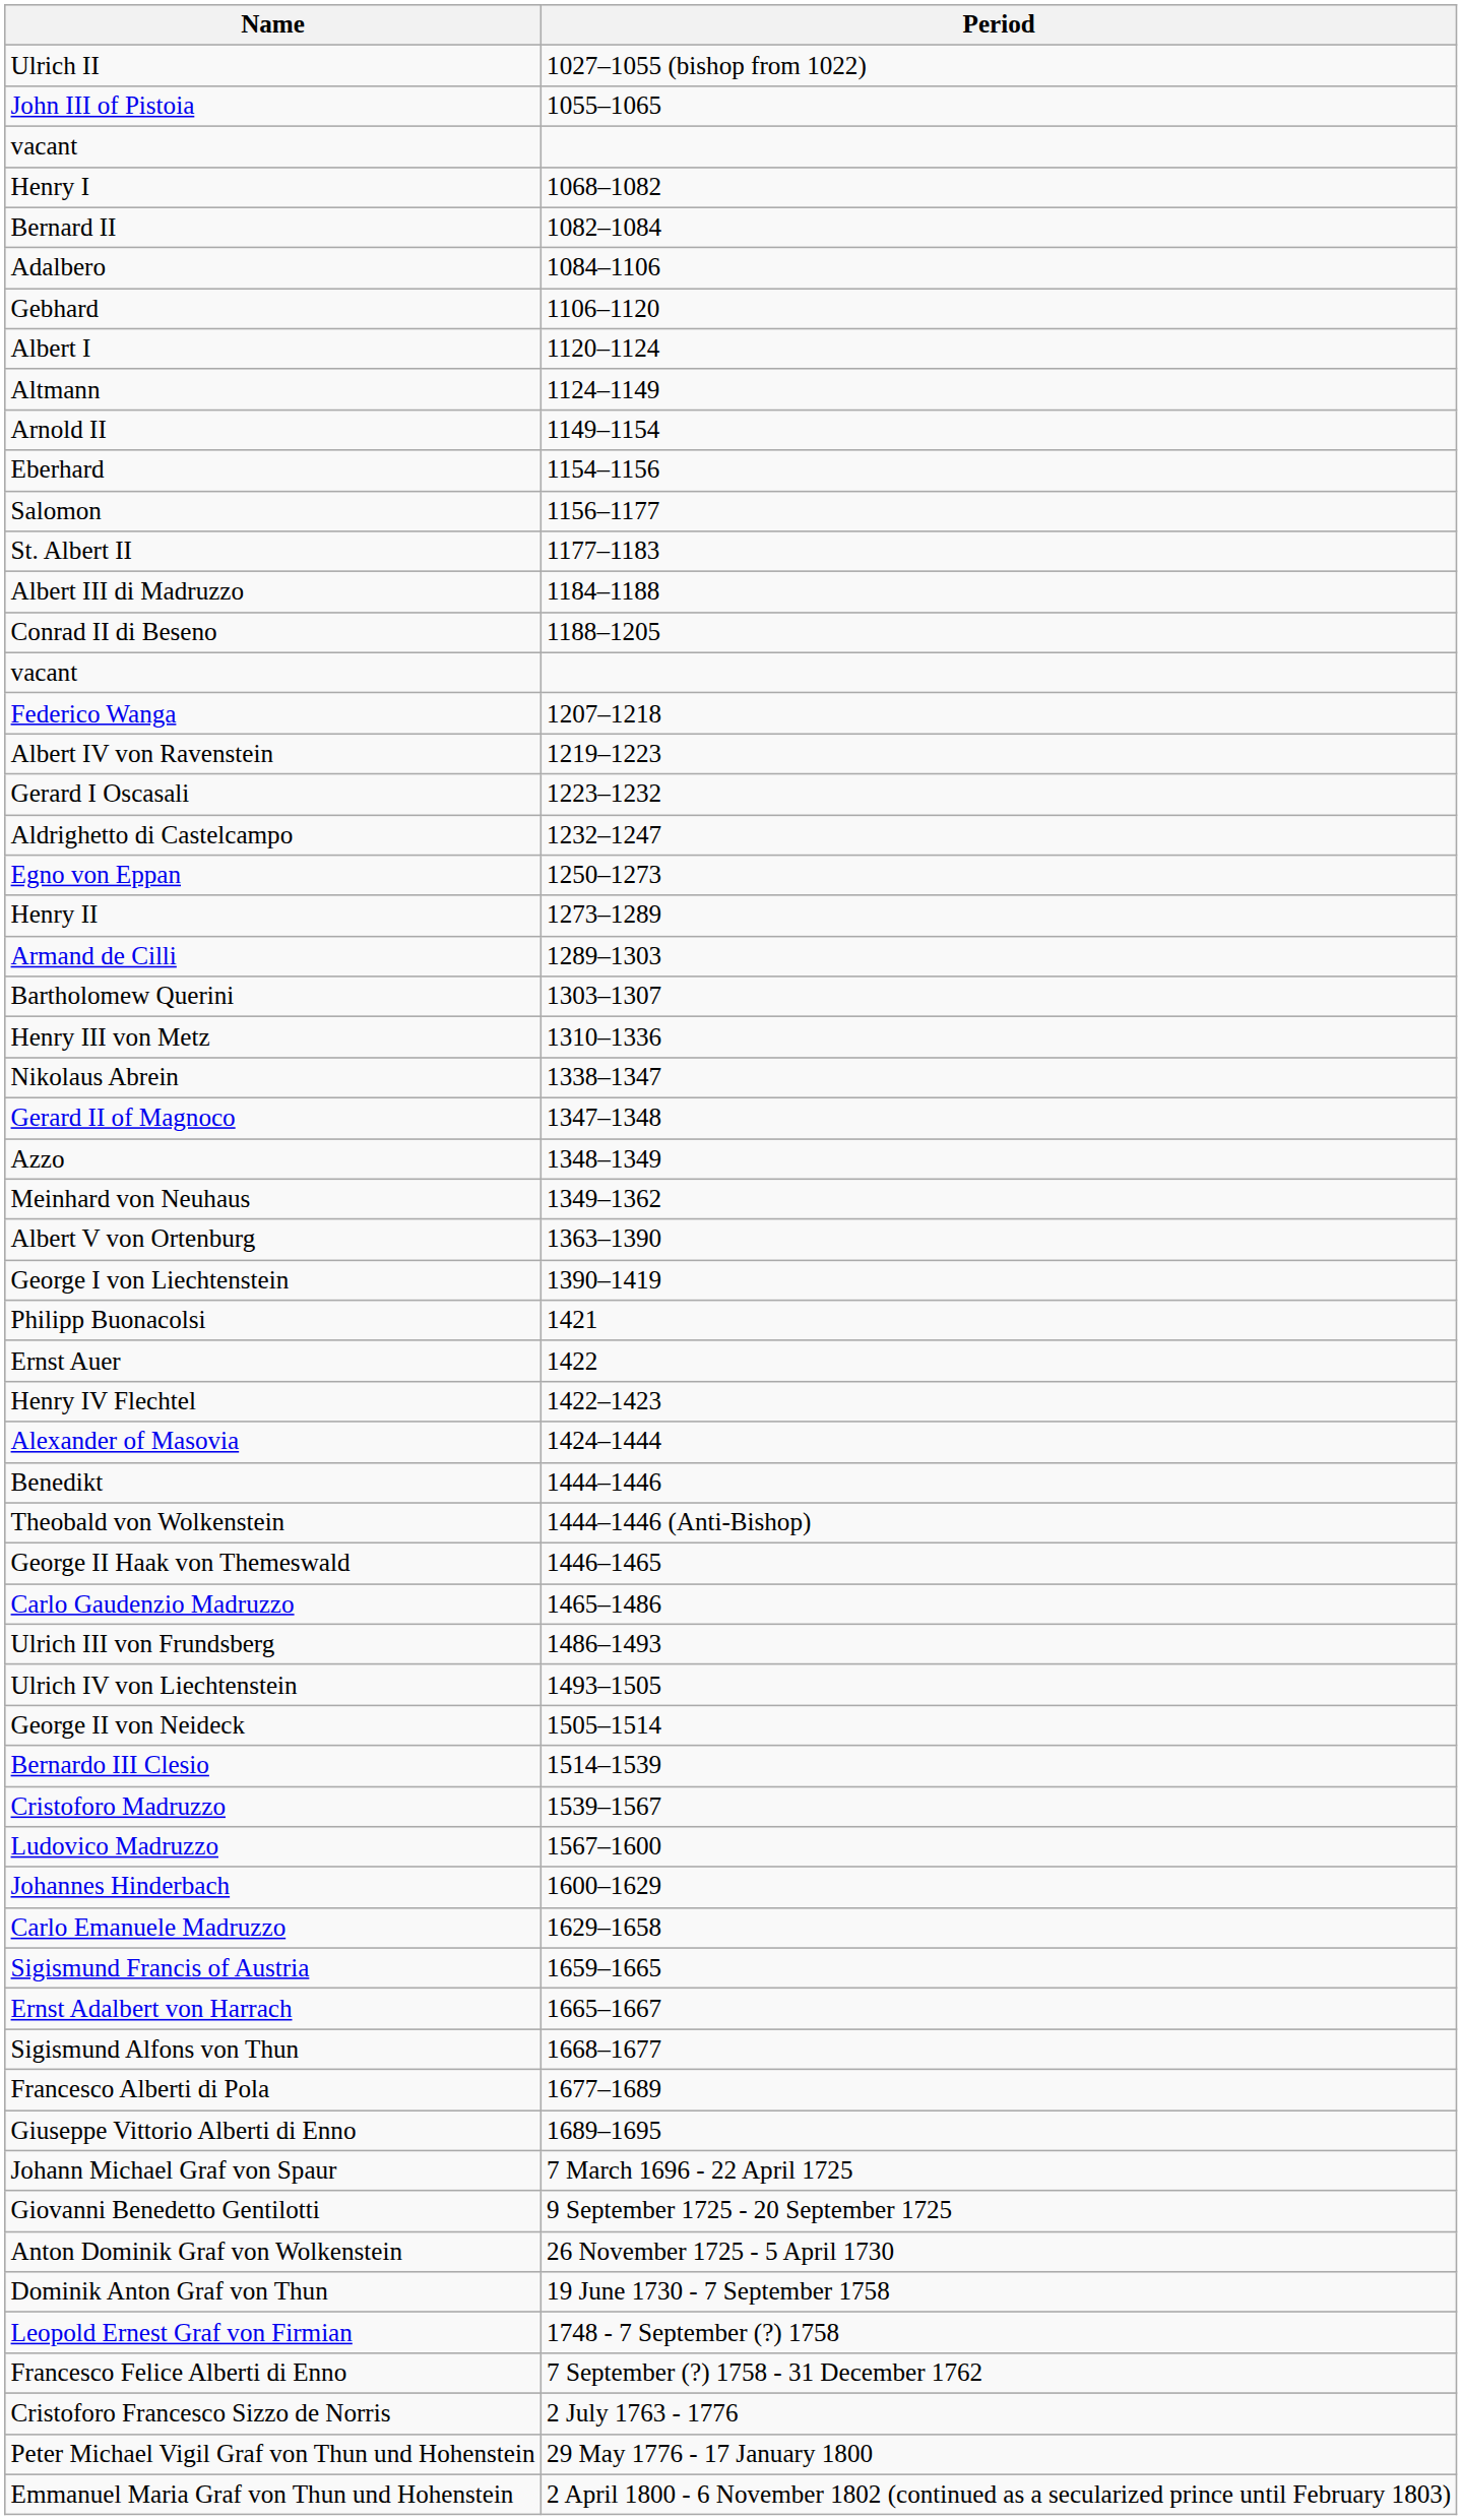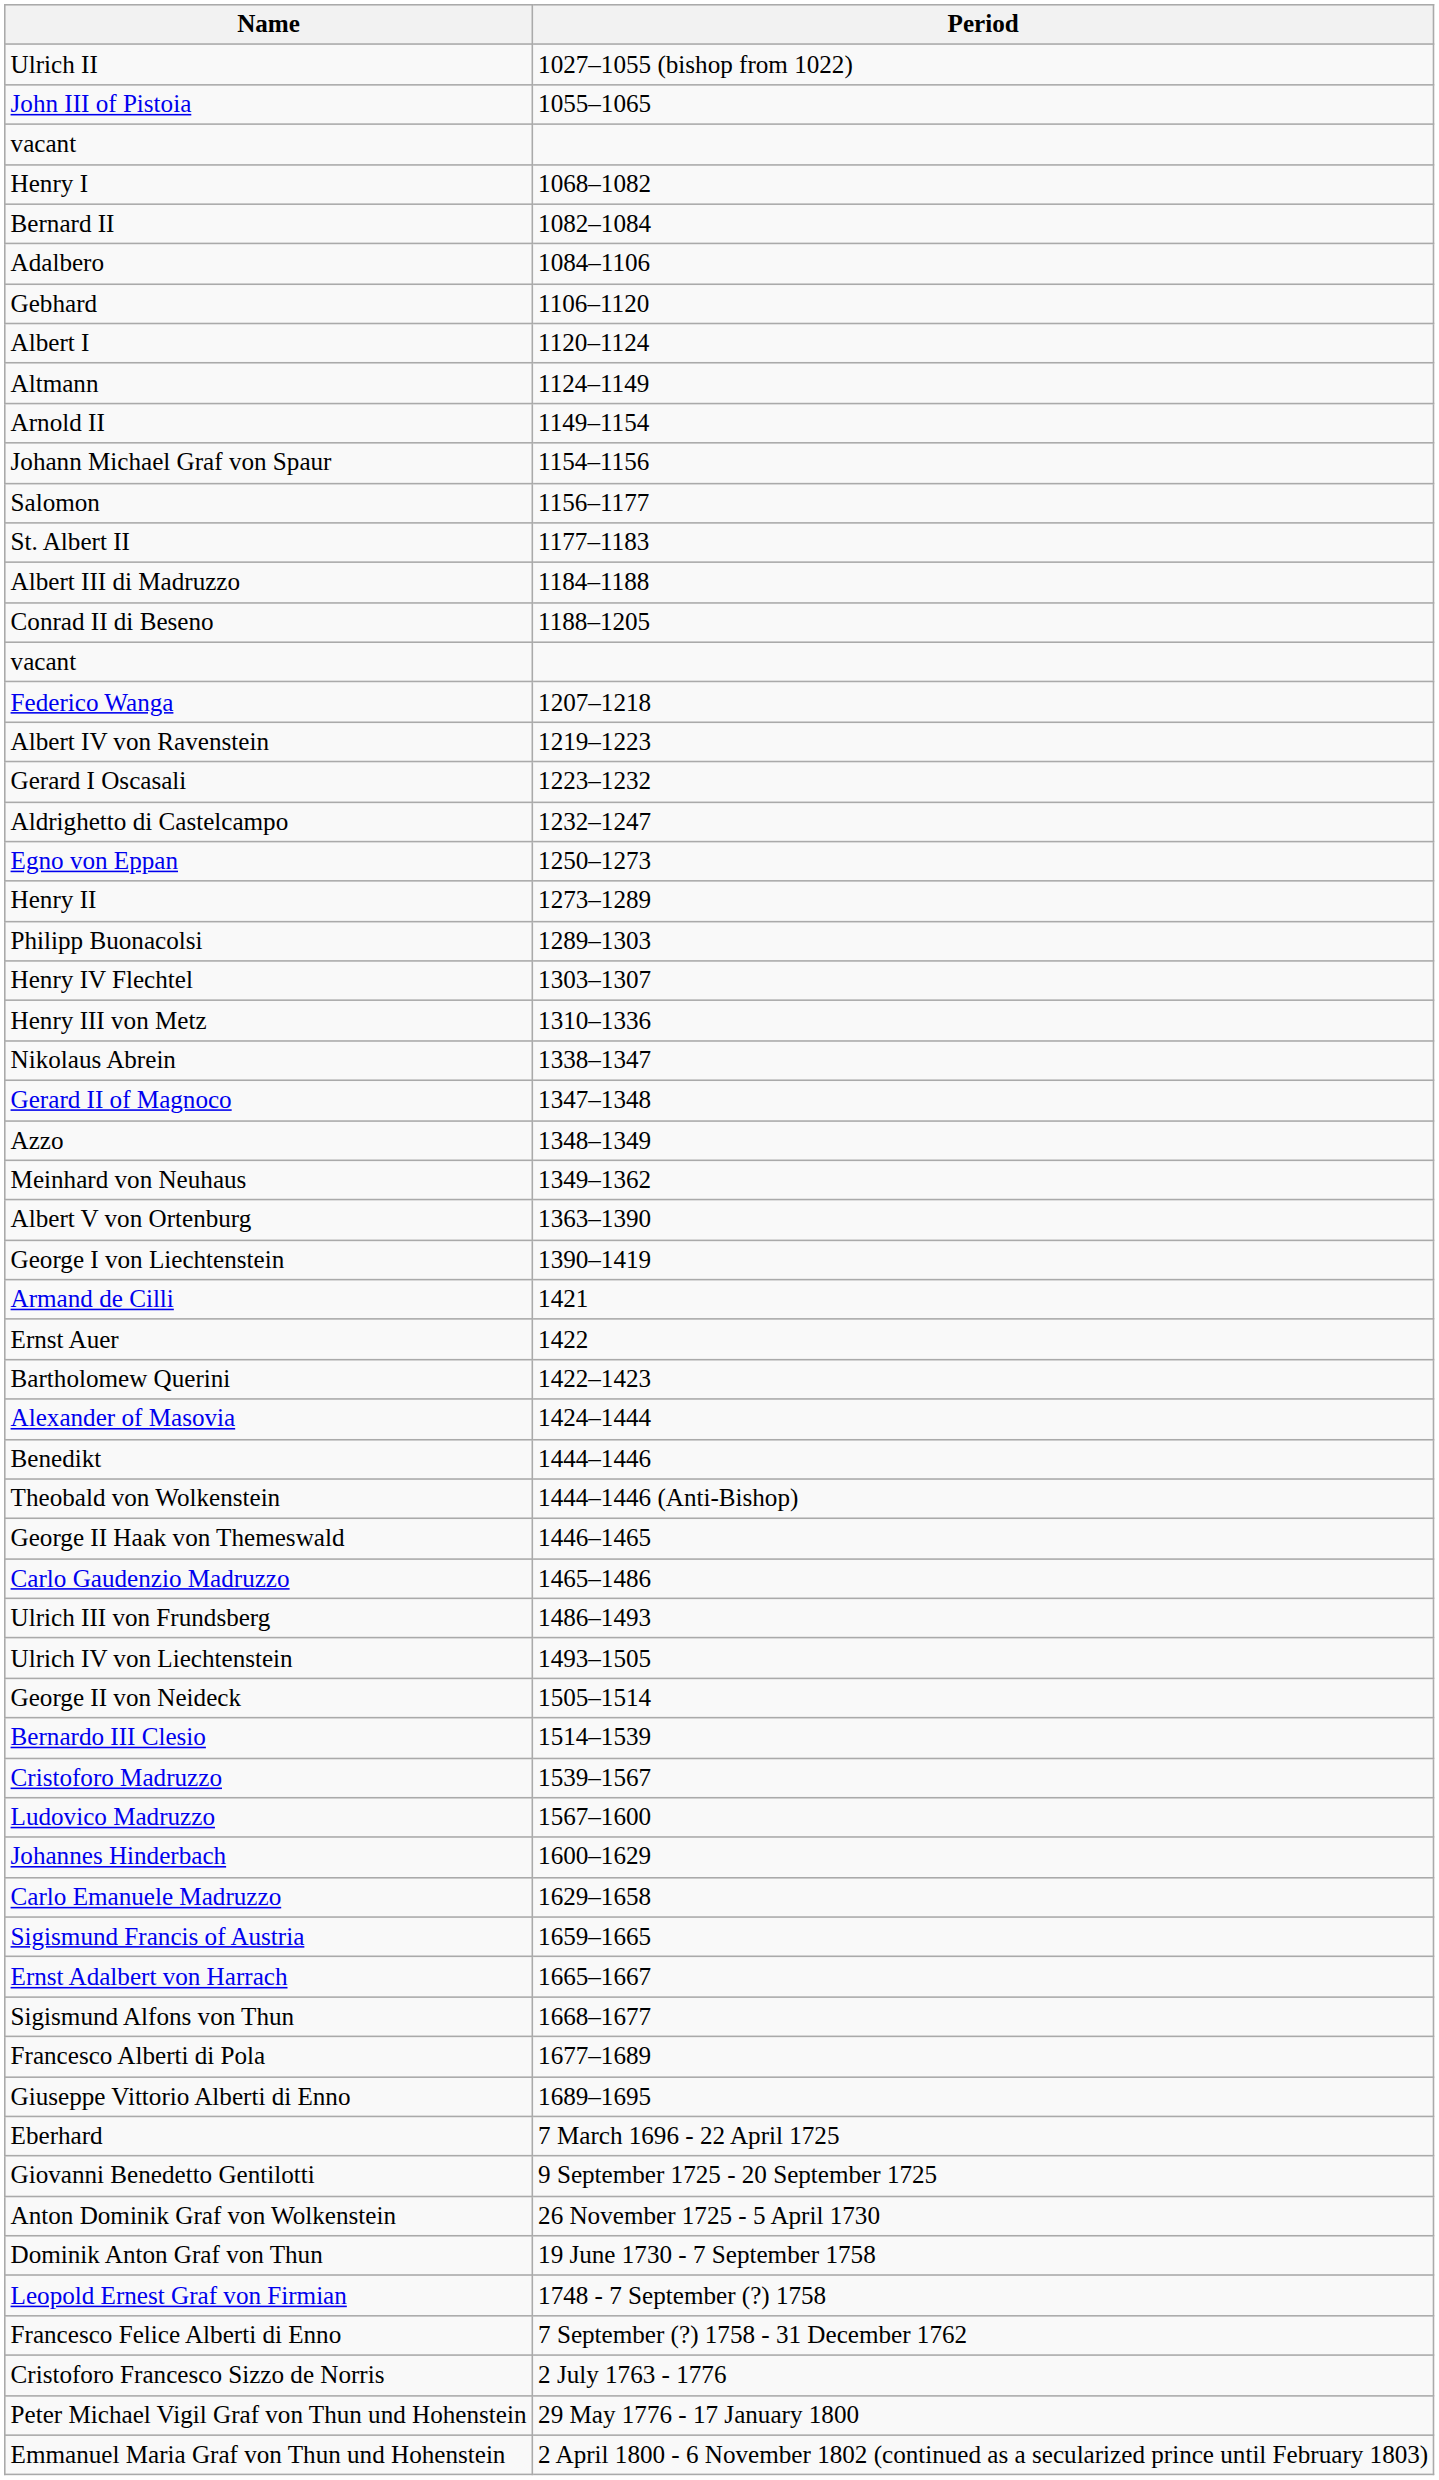row 12 | Name: Eberhard -> Johann Michael Graf von Spaur
row 24 | Name: Armand de Cilli -> Philipp Buonacolsi
row 25 | Name: Bartholomew Querini -> Henry IV Flechtel
row 33 | Name: Philipp Buonacolsi -> Armand de Cilli
row 35 | Name: Henry IV Flechtel -> Bartholomew Querini
row 54 | Name: Johann Michael Graf von Spaur -> Eberhard
